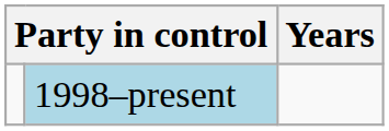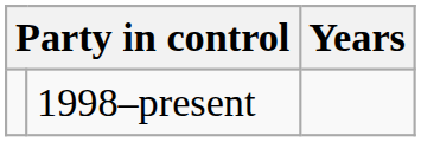1998–present | column 2: lightblue background -> no background
